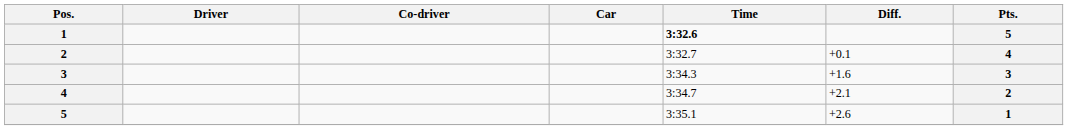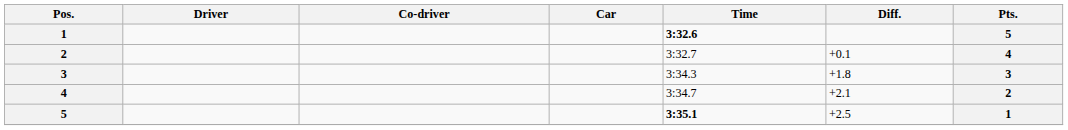row 4 | Diff.: +1.6 -> +1.8
row 6 | Time: normal -> bold
row 6 | Diff.: +2.6 -> +2.5
